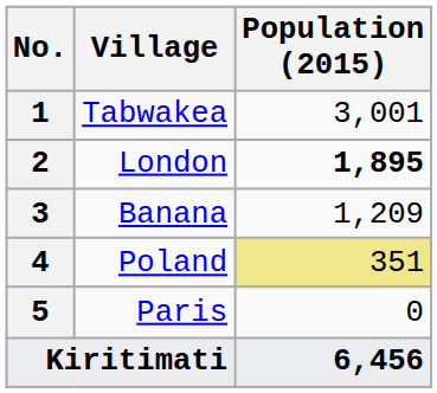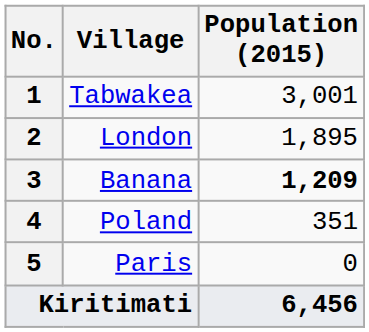London | Population (2015): bold -> normal
Banana | Population (2015): normal -> bold
Poland | Population (2015): khaki background -> no background
